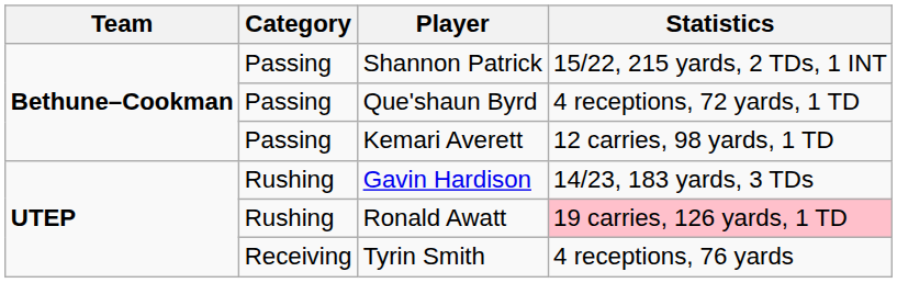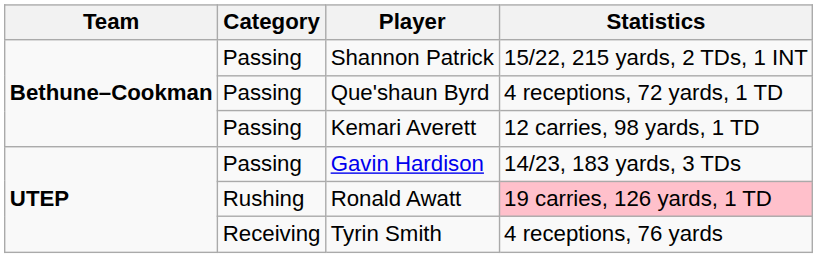Gavin Hardison | Category: Rushing -> Passing
